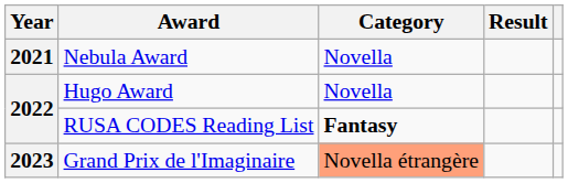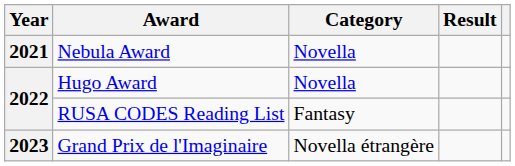RUSA CODES Reading List | Category: bold -> normal
Grand Prix de l'Imaginaire | Category: lightsalmon background -> no background
